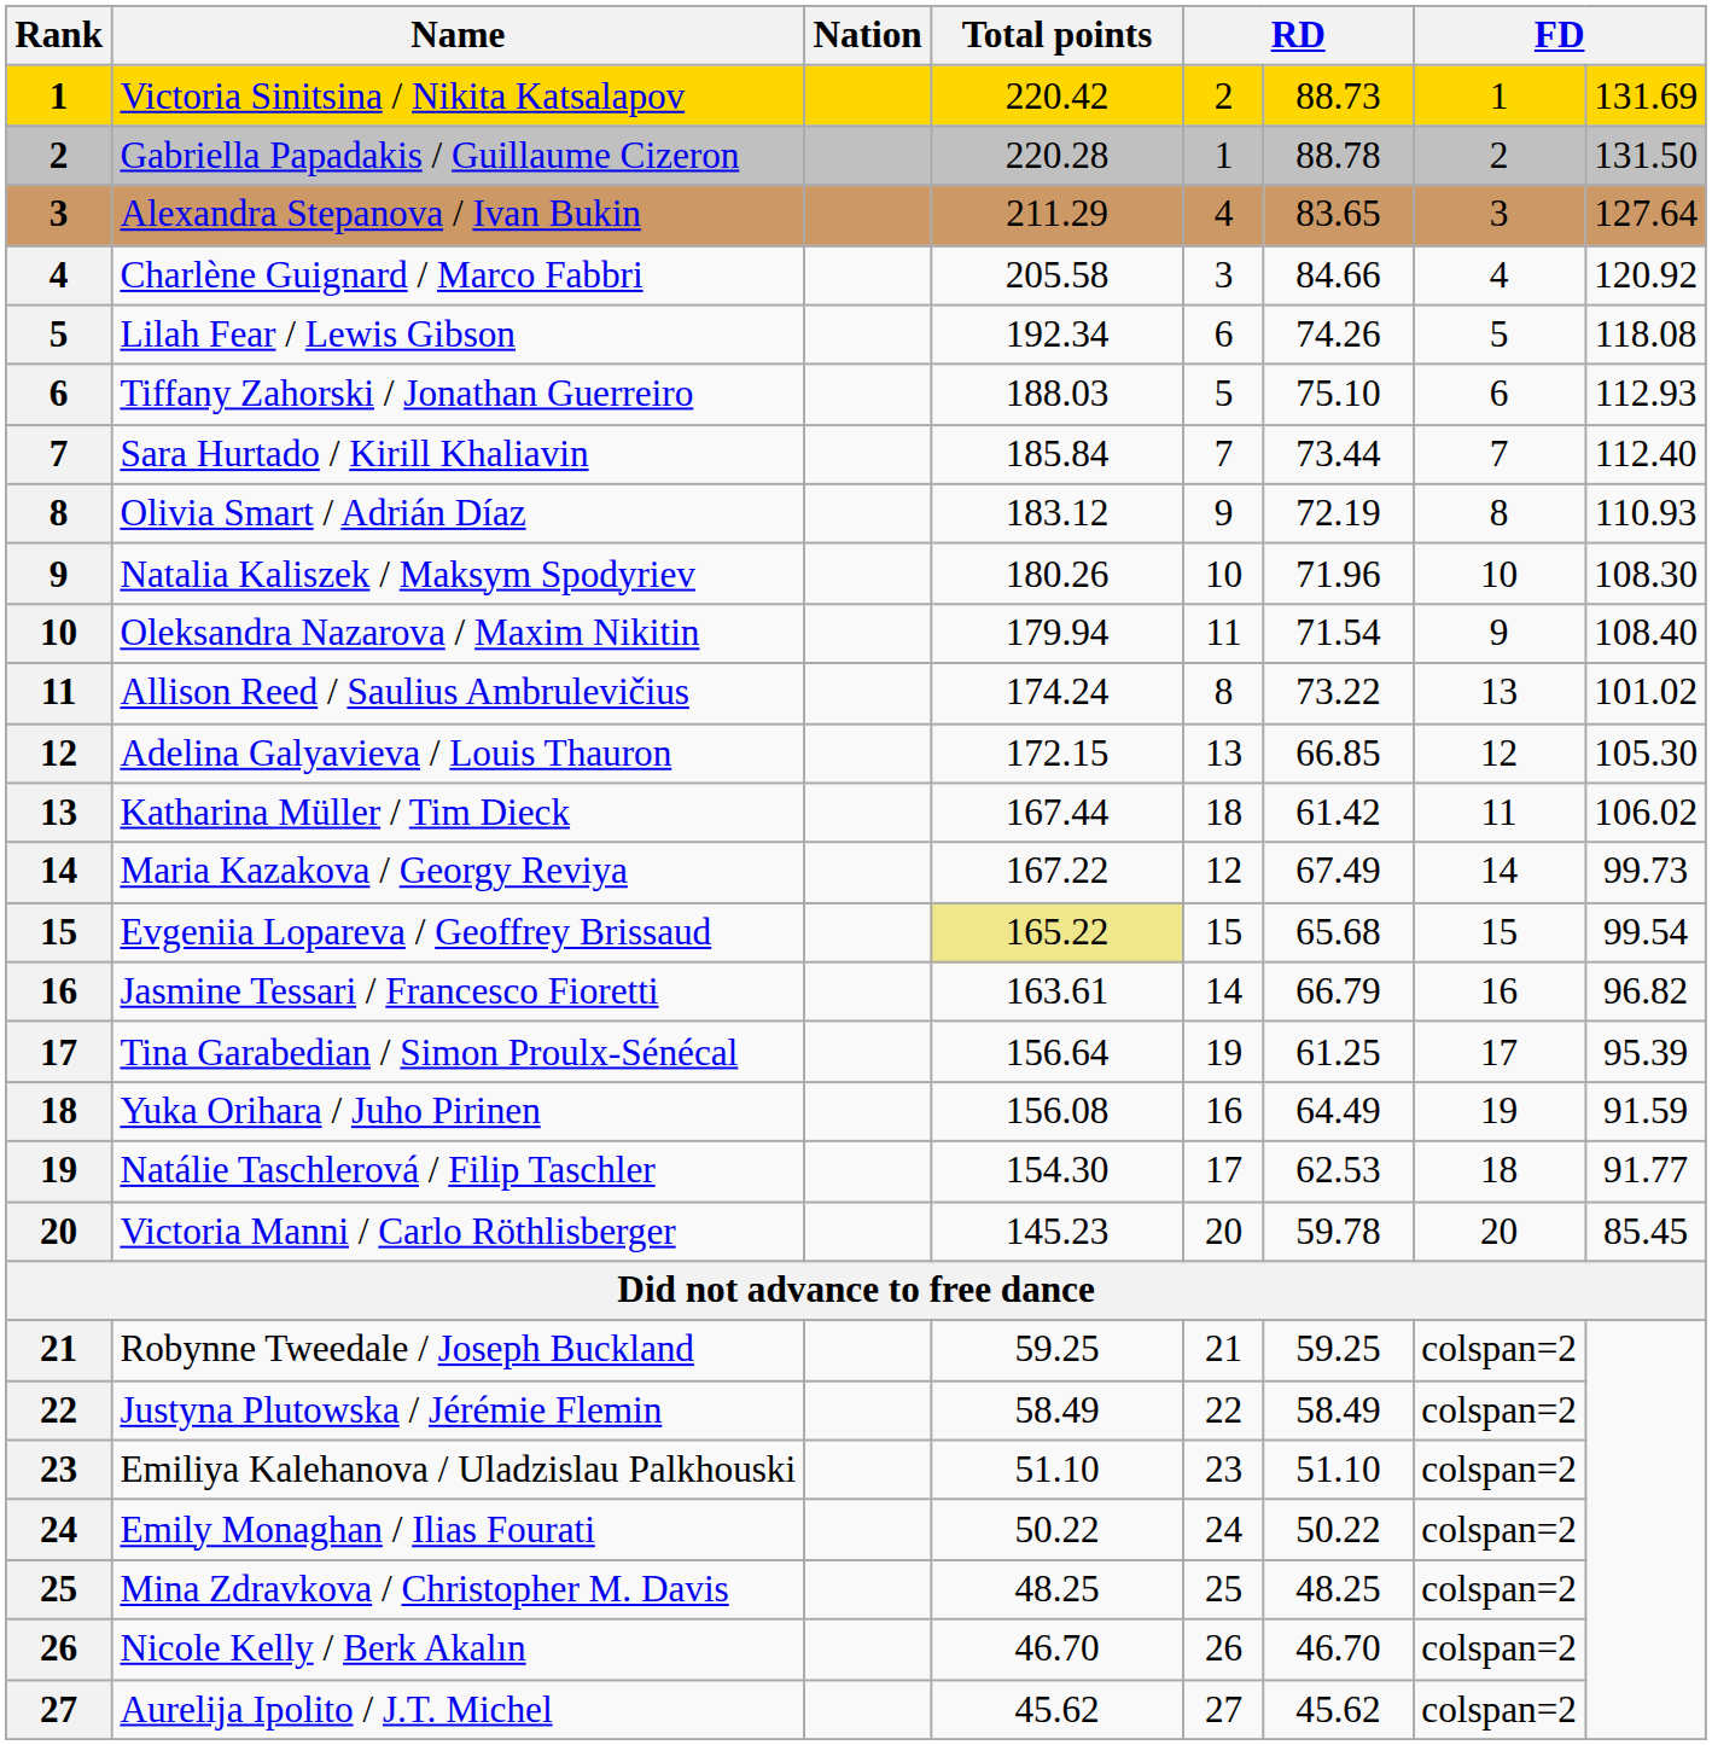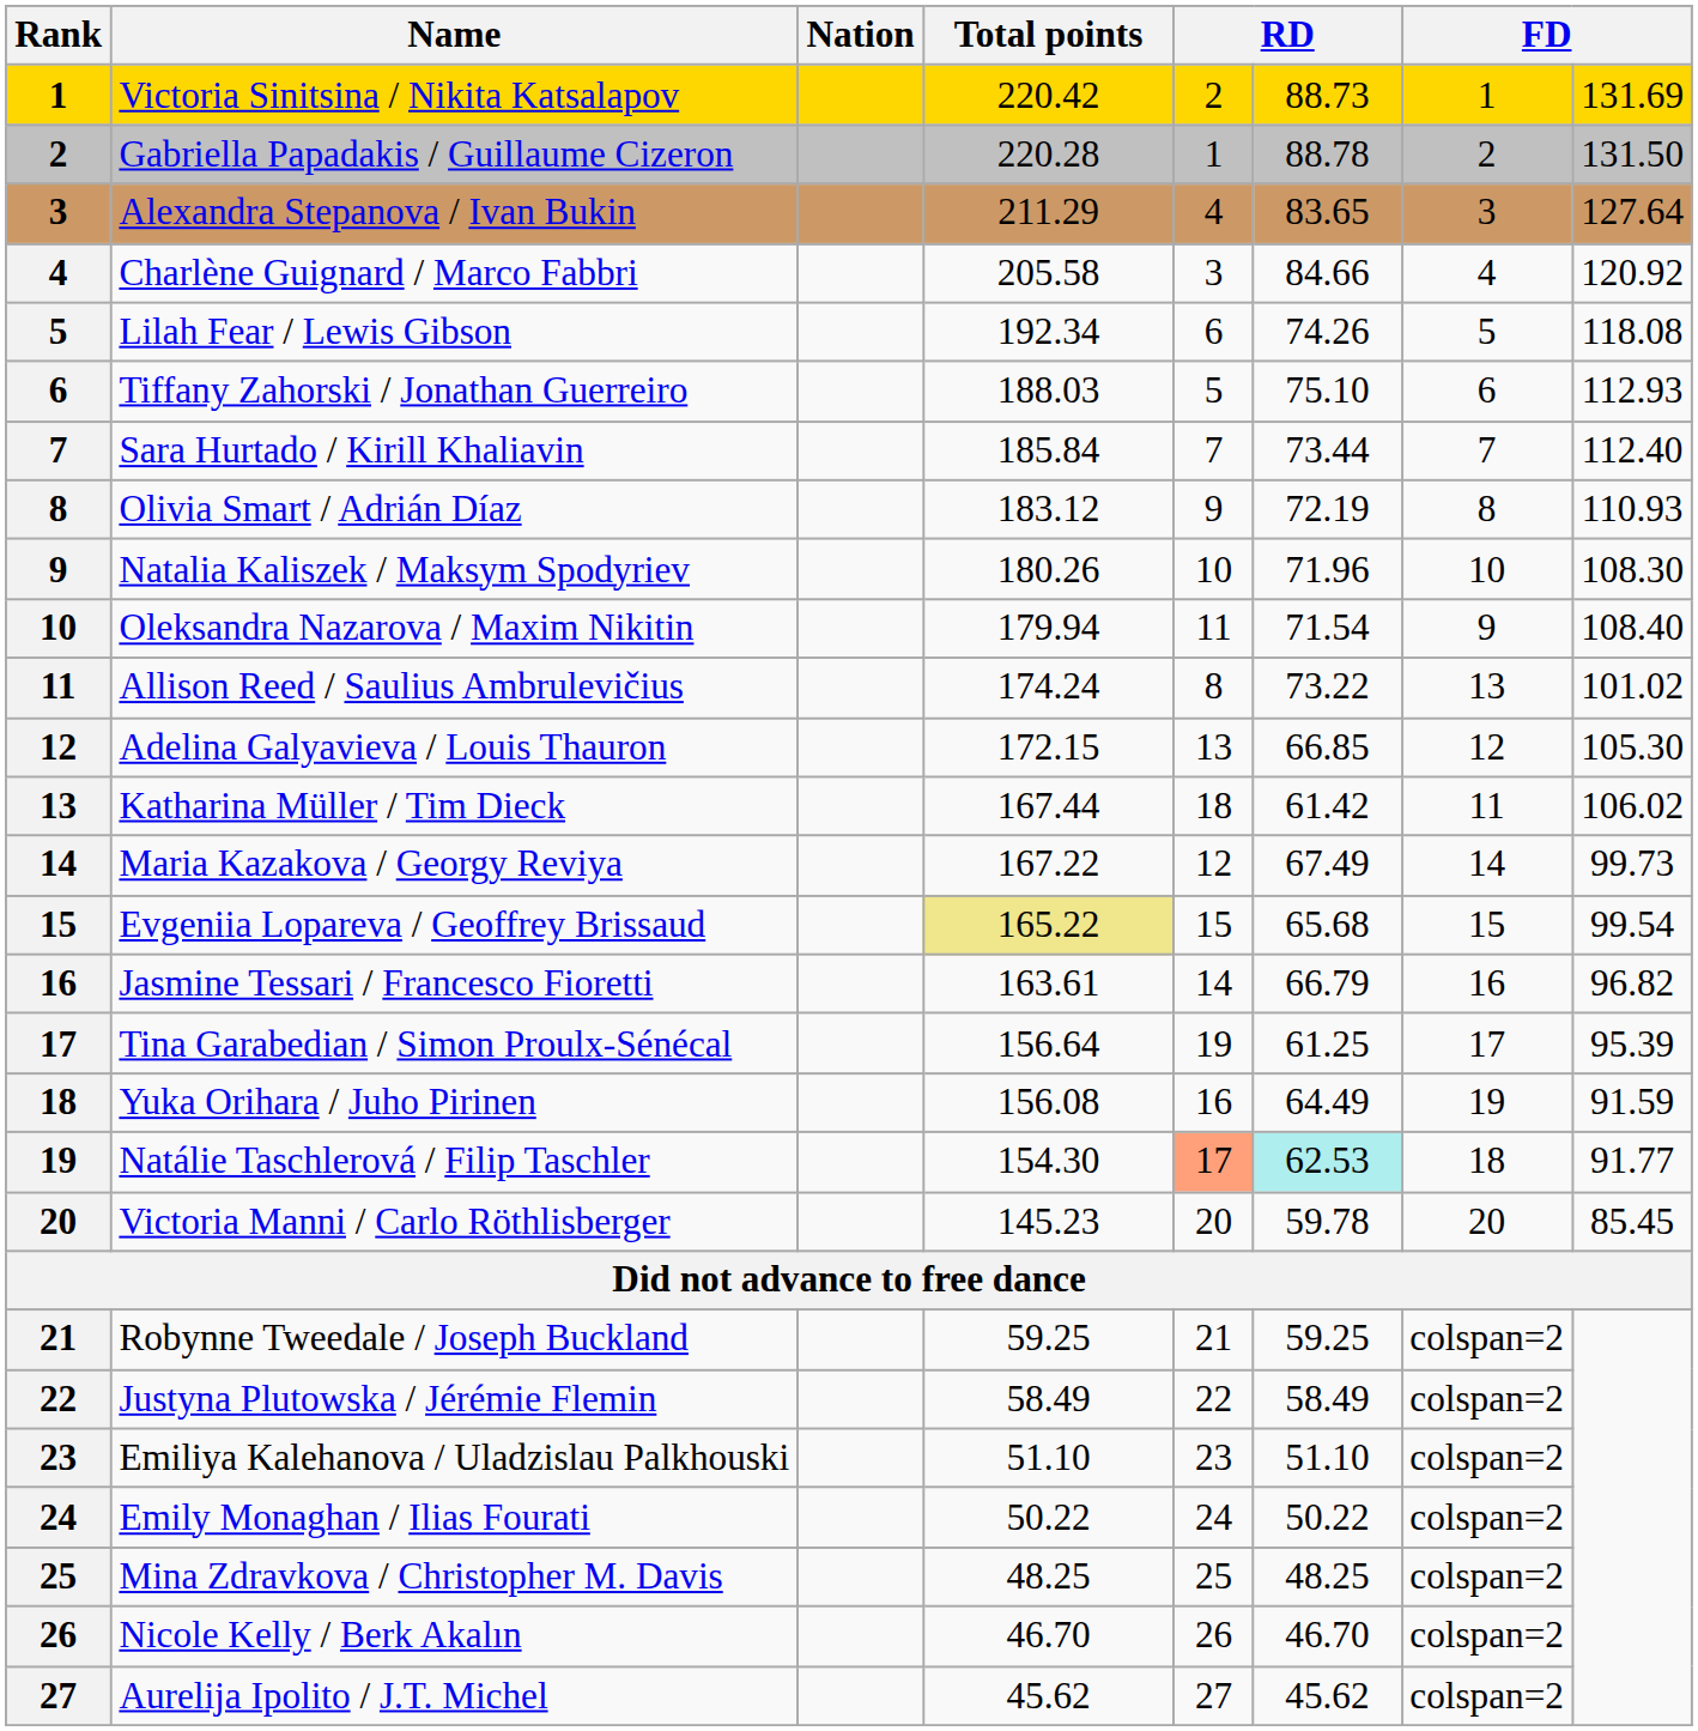Natálie Taschlerová / Filip Taschler | column 5: no background -> lightsalmon background
Natálie Taschlerová / Filip Taschler | column 6: no background -> paleturquoise background
